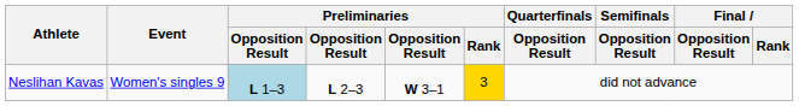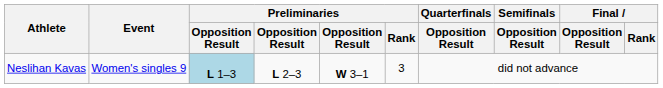Neslihan Kavas | Preliminaries / Rank: gold background -> no background
